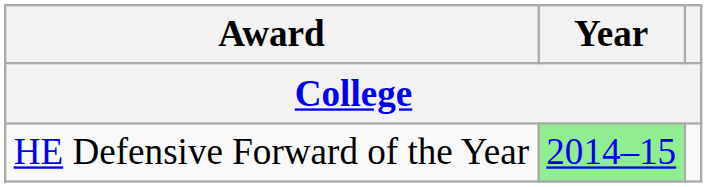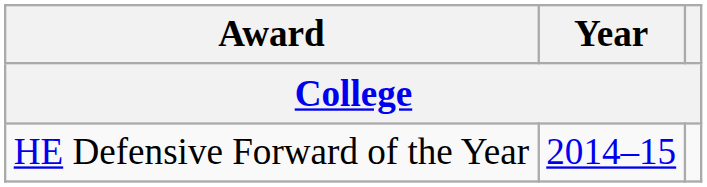HE Defensive Forward of the Year | Year: lightgreen background -> no background
